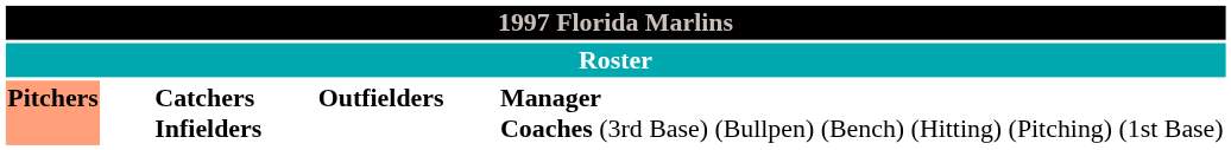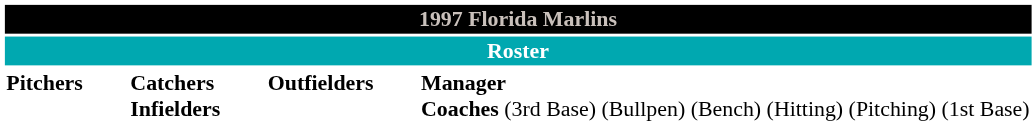Pitchers | column 1: lightsalmon background -> no background
